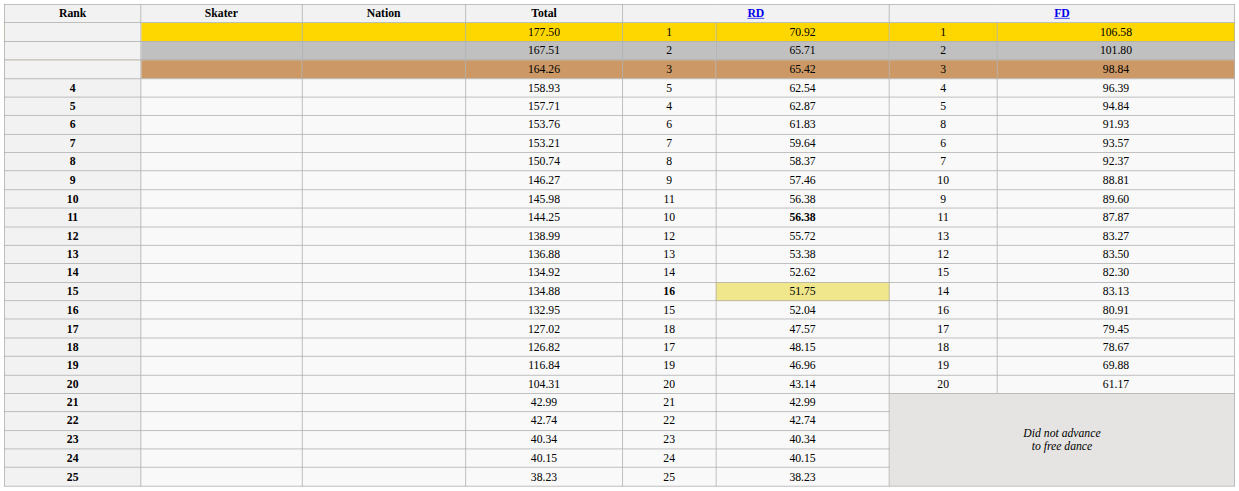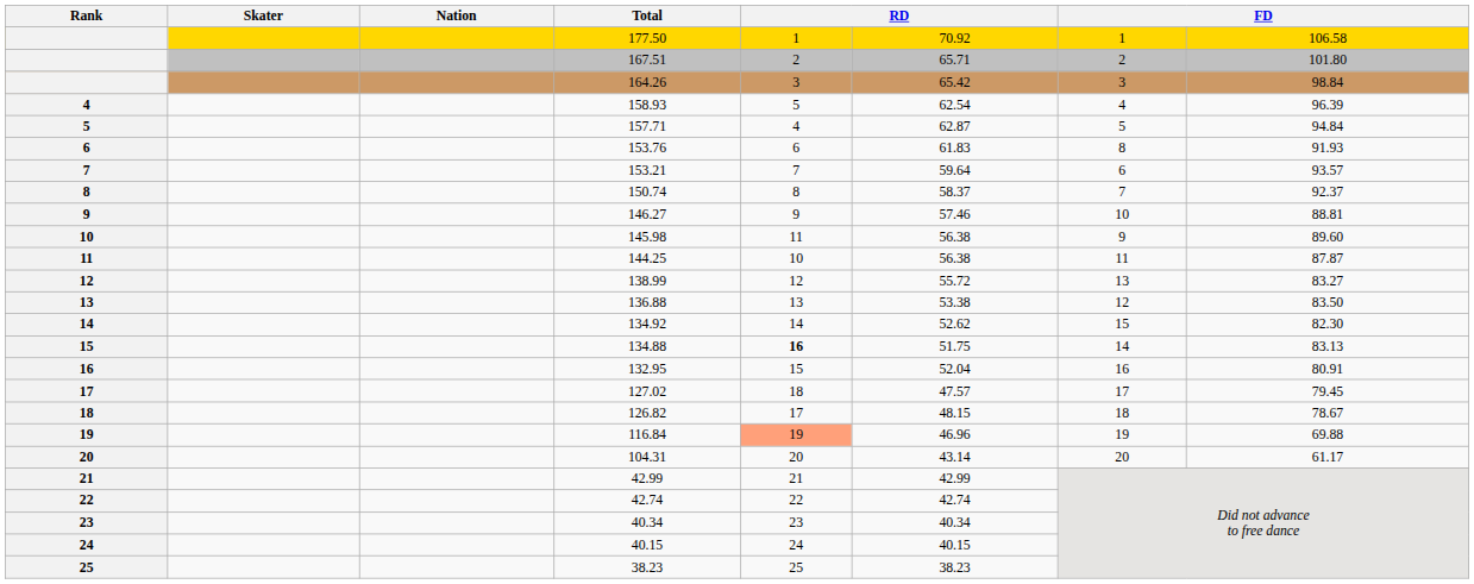144.25 | column 6: bold -> normal
134.88 | column 6: khaki background -> no background
116.84 | column 5: no background -> lightsalmon background
